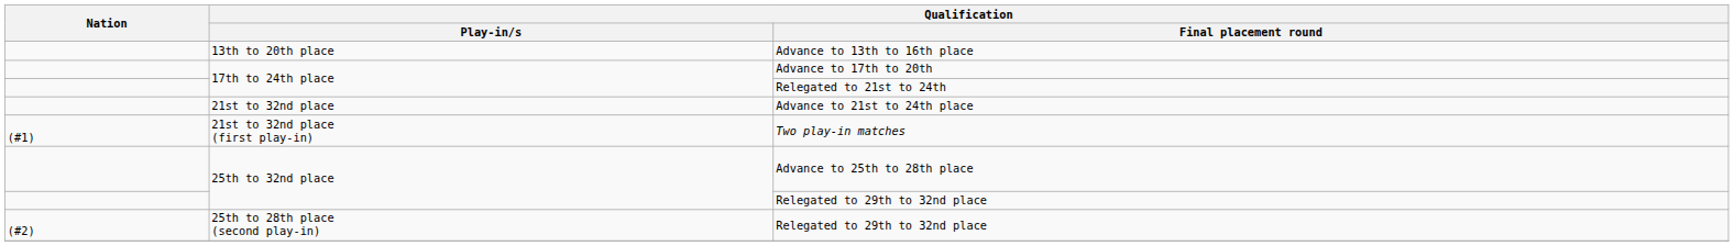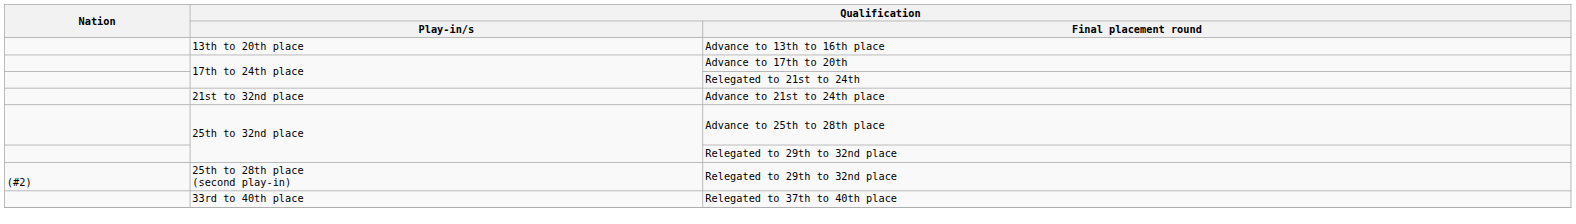- row: (#1) | 21st to 32nd place (first play-in) | Two play-in matches
+ row: 33rd to 40th place | Relegated to 37th to 40th place
